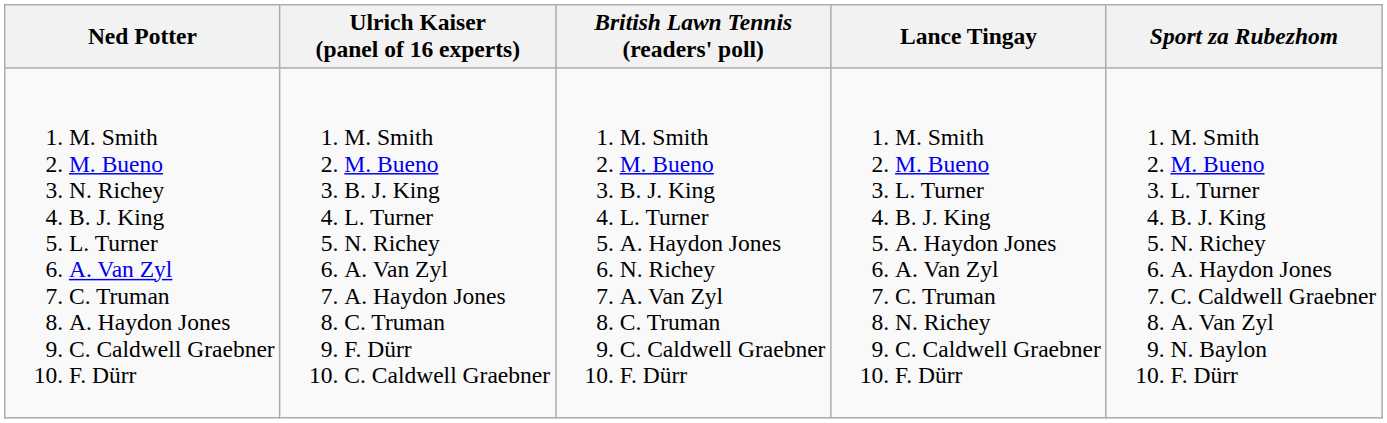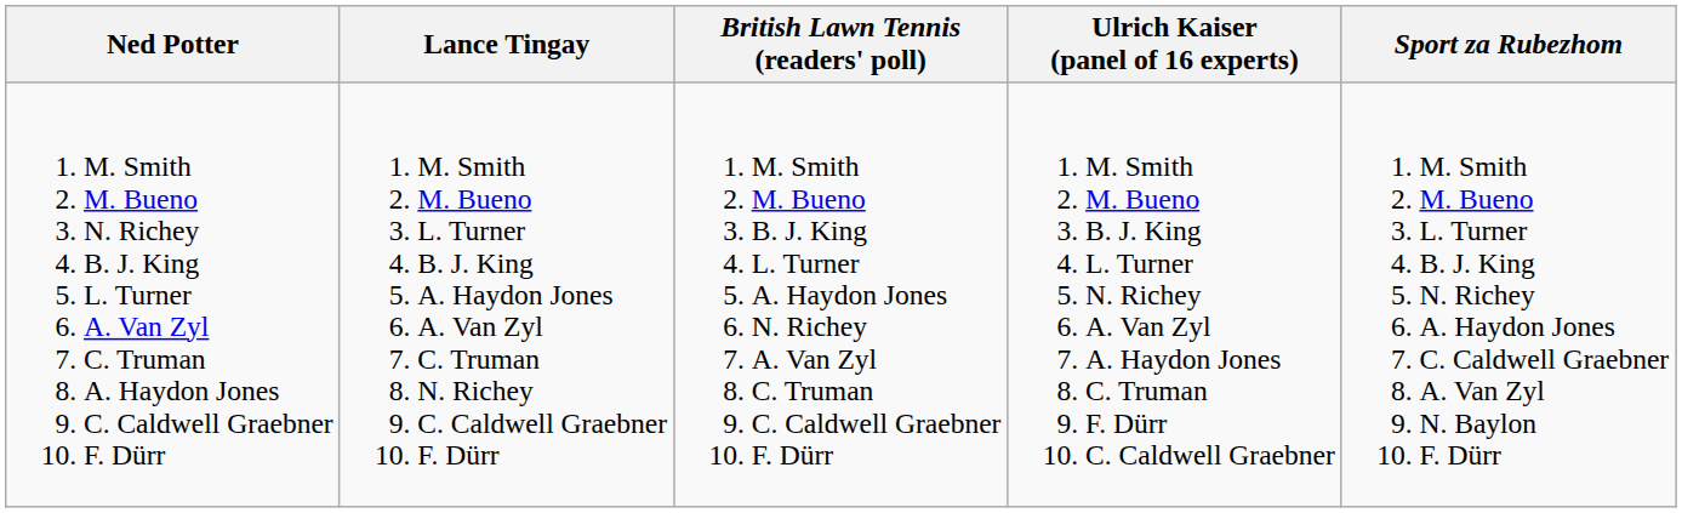columns swapped: Lance Tingay <-> Ulrich Kaiser (panel of 16 experts)
